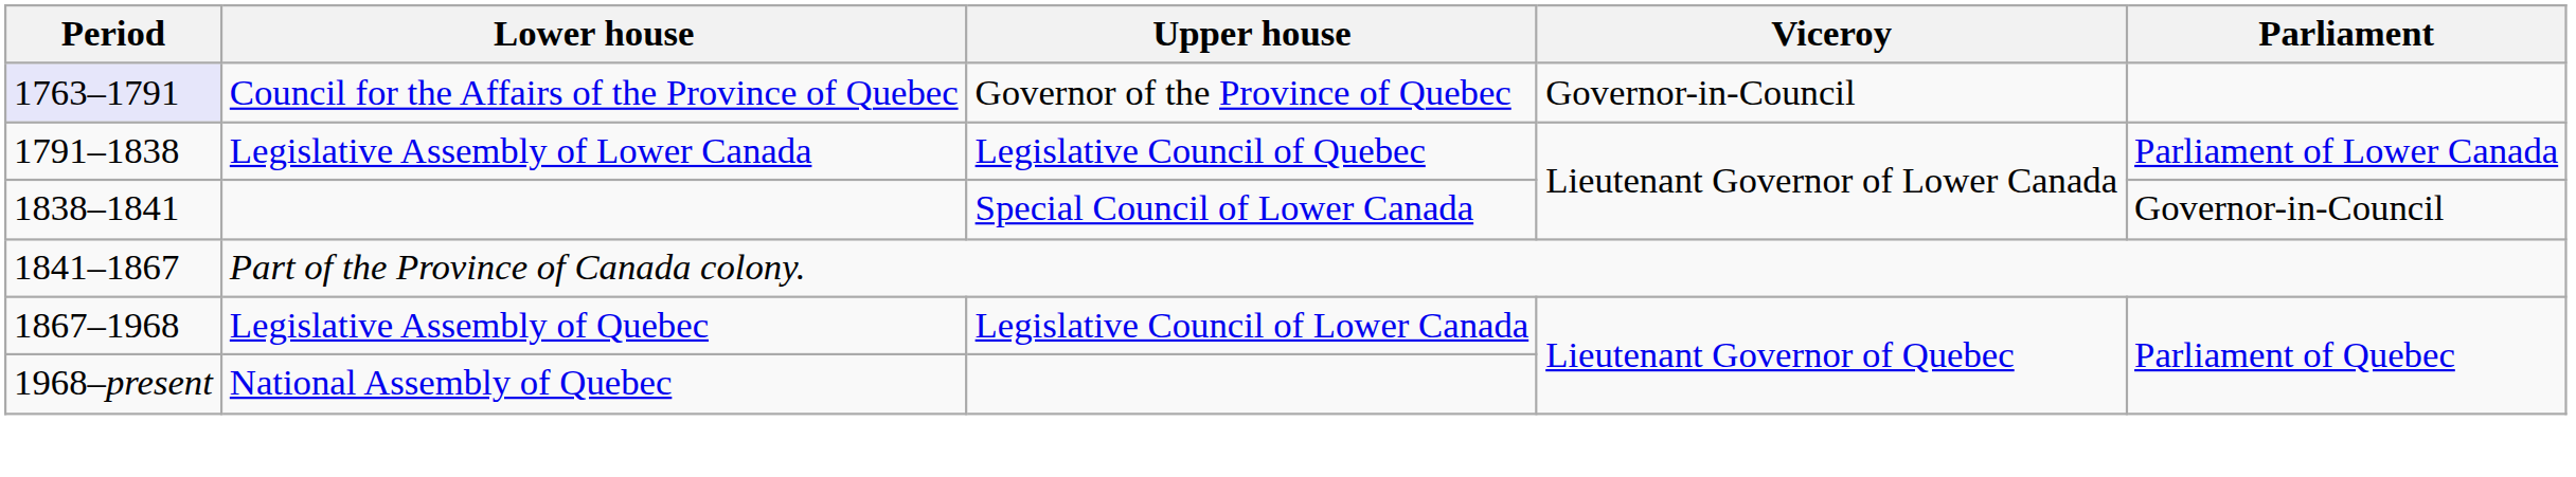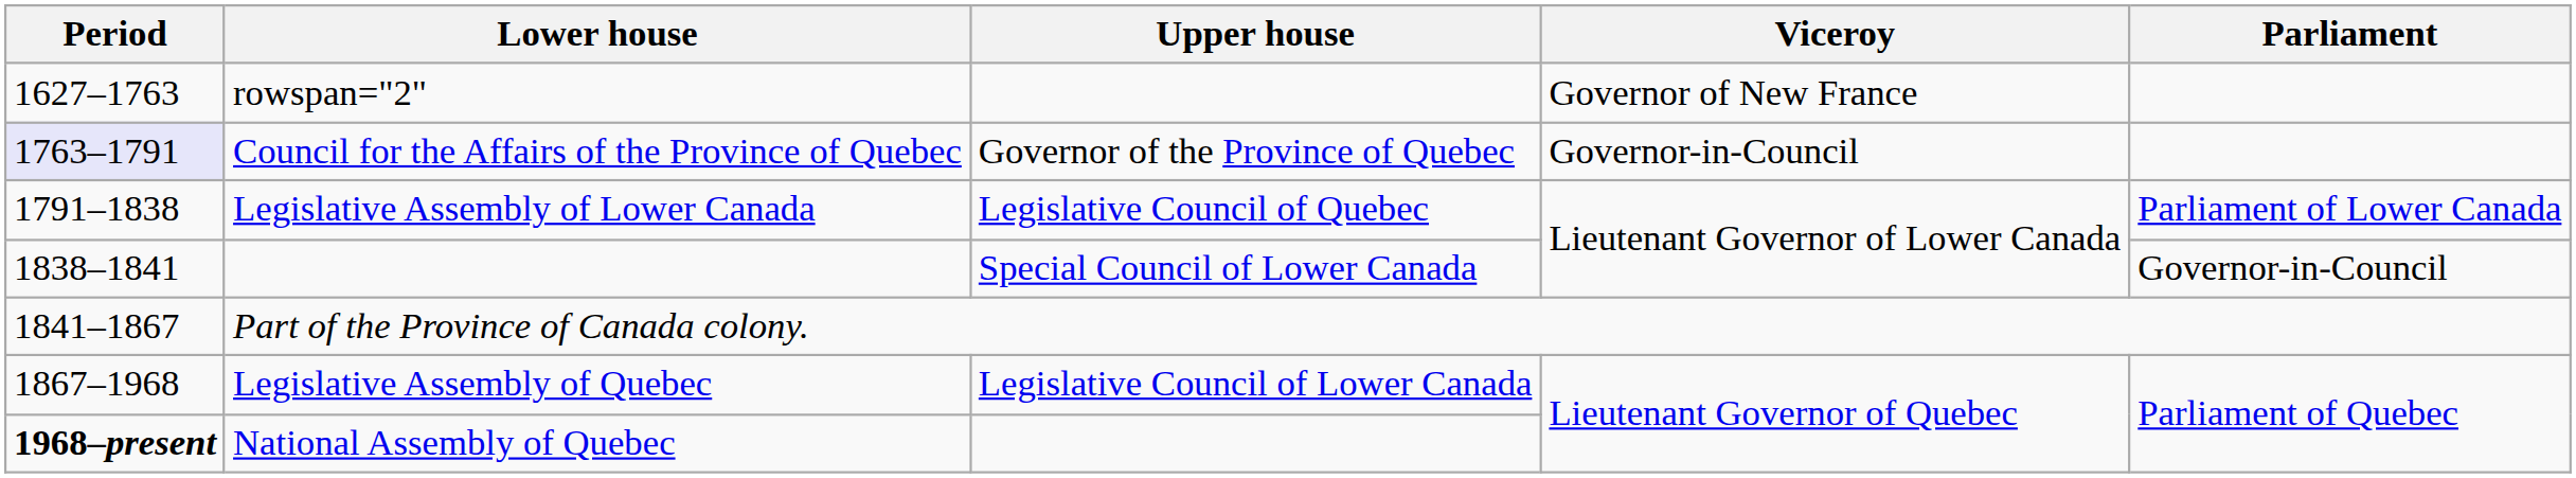+ row: 1627–1763 | rowspan="2" | Governor of New France
National Assembly of Quebec | Period: normal -> bold
